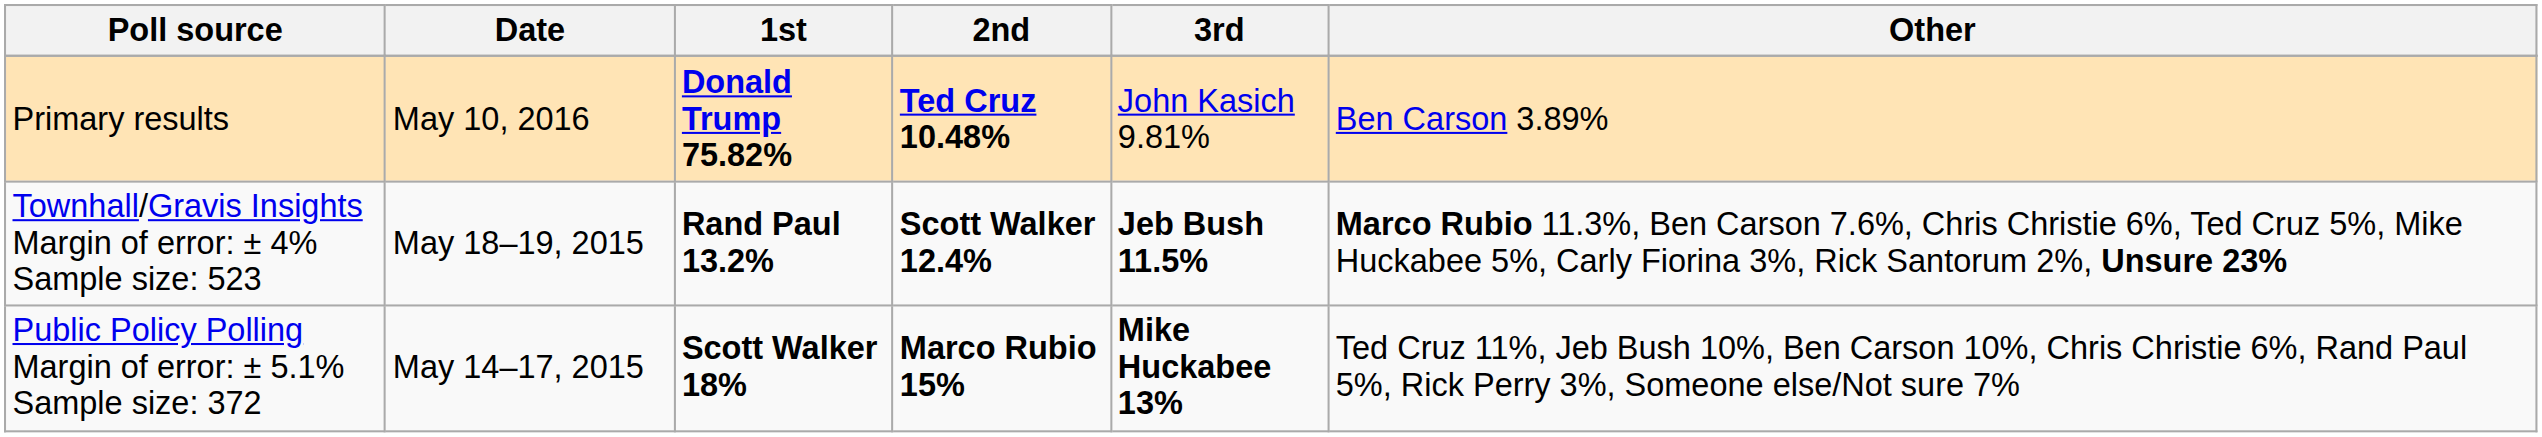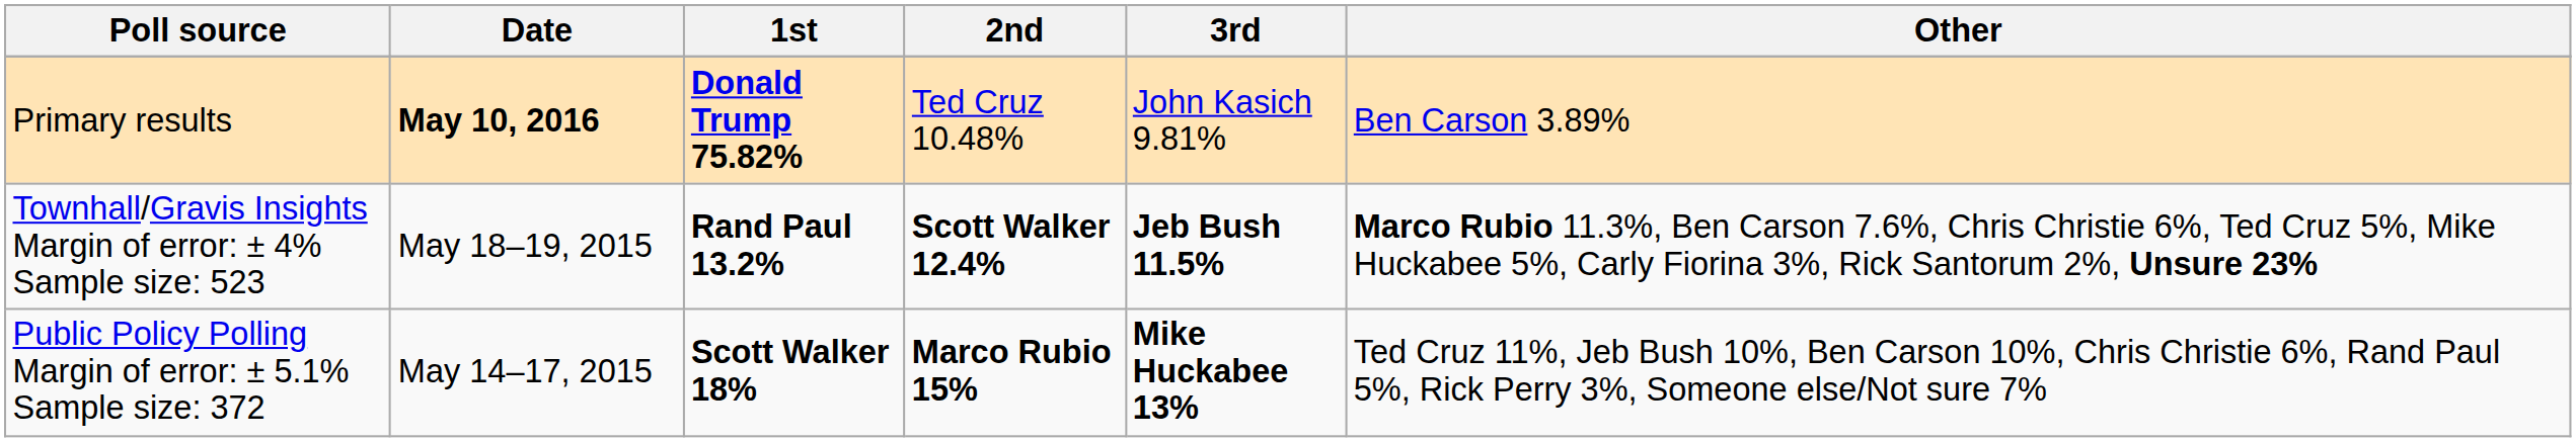Primary results | Date: normal -> bold
Primary results | 2nd: bold -> normal
